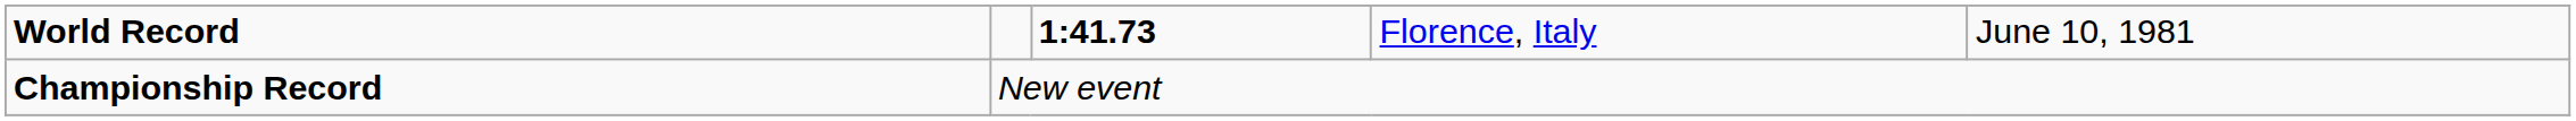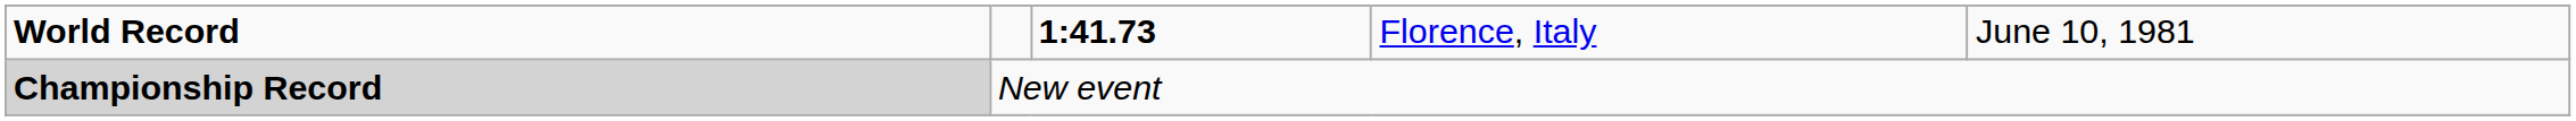Championship Record | column 1: no background -> lightgrey background
